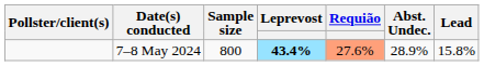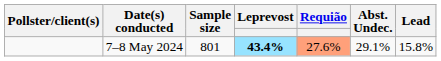7–8 May 2024 | Sample size: 800 -> 801
7–8 May 2024 | Abst. Undec.: 28.9% -> 29.1%
